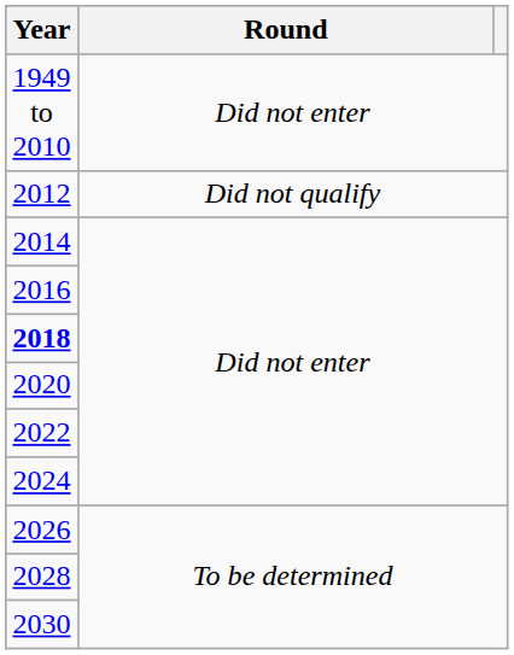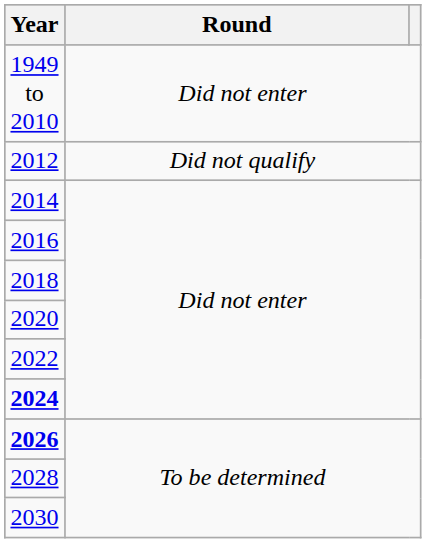2018 | Year: bold -> normal
2024 | Year: normal -> bold
2026 | Year: normal -> bold
